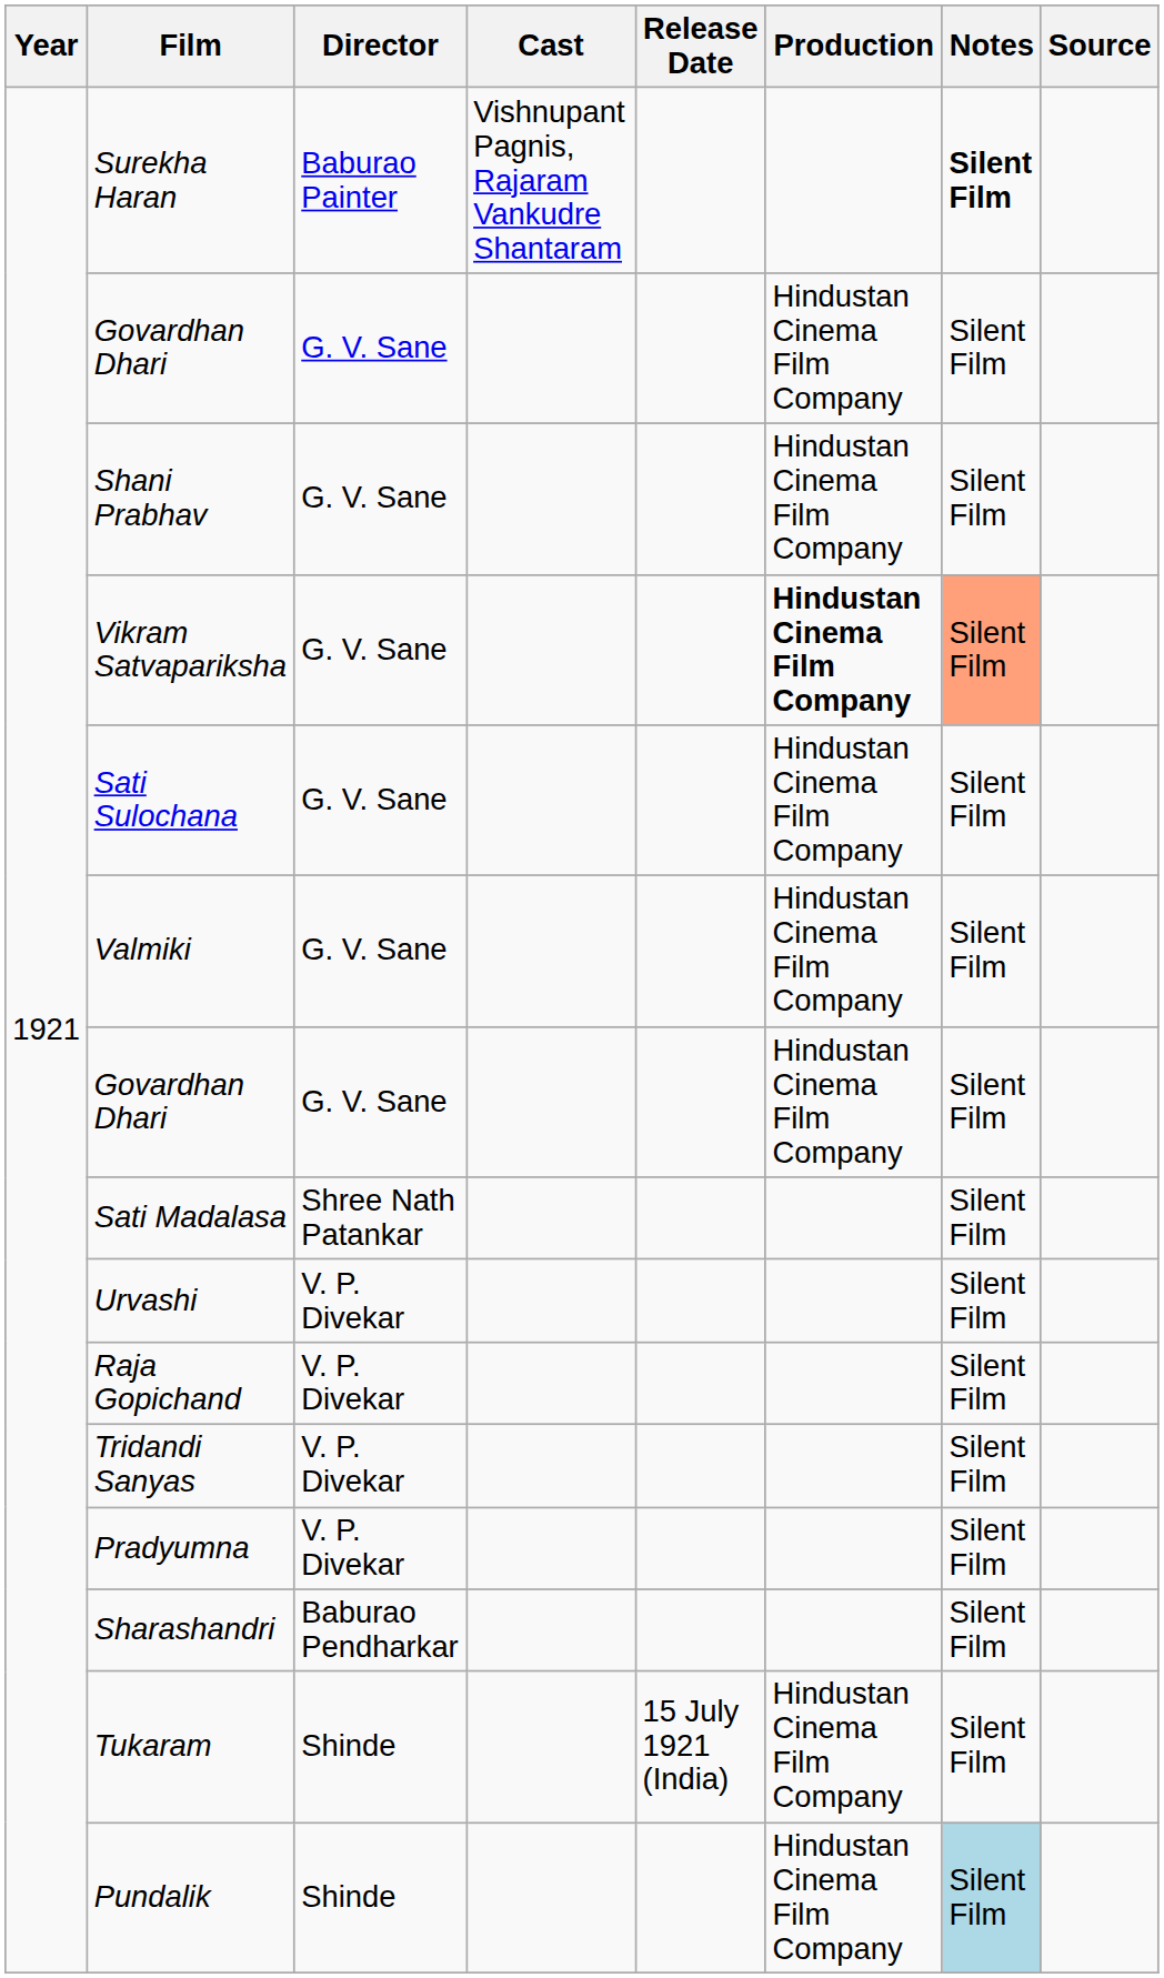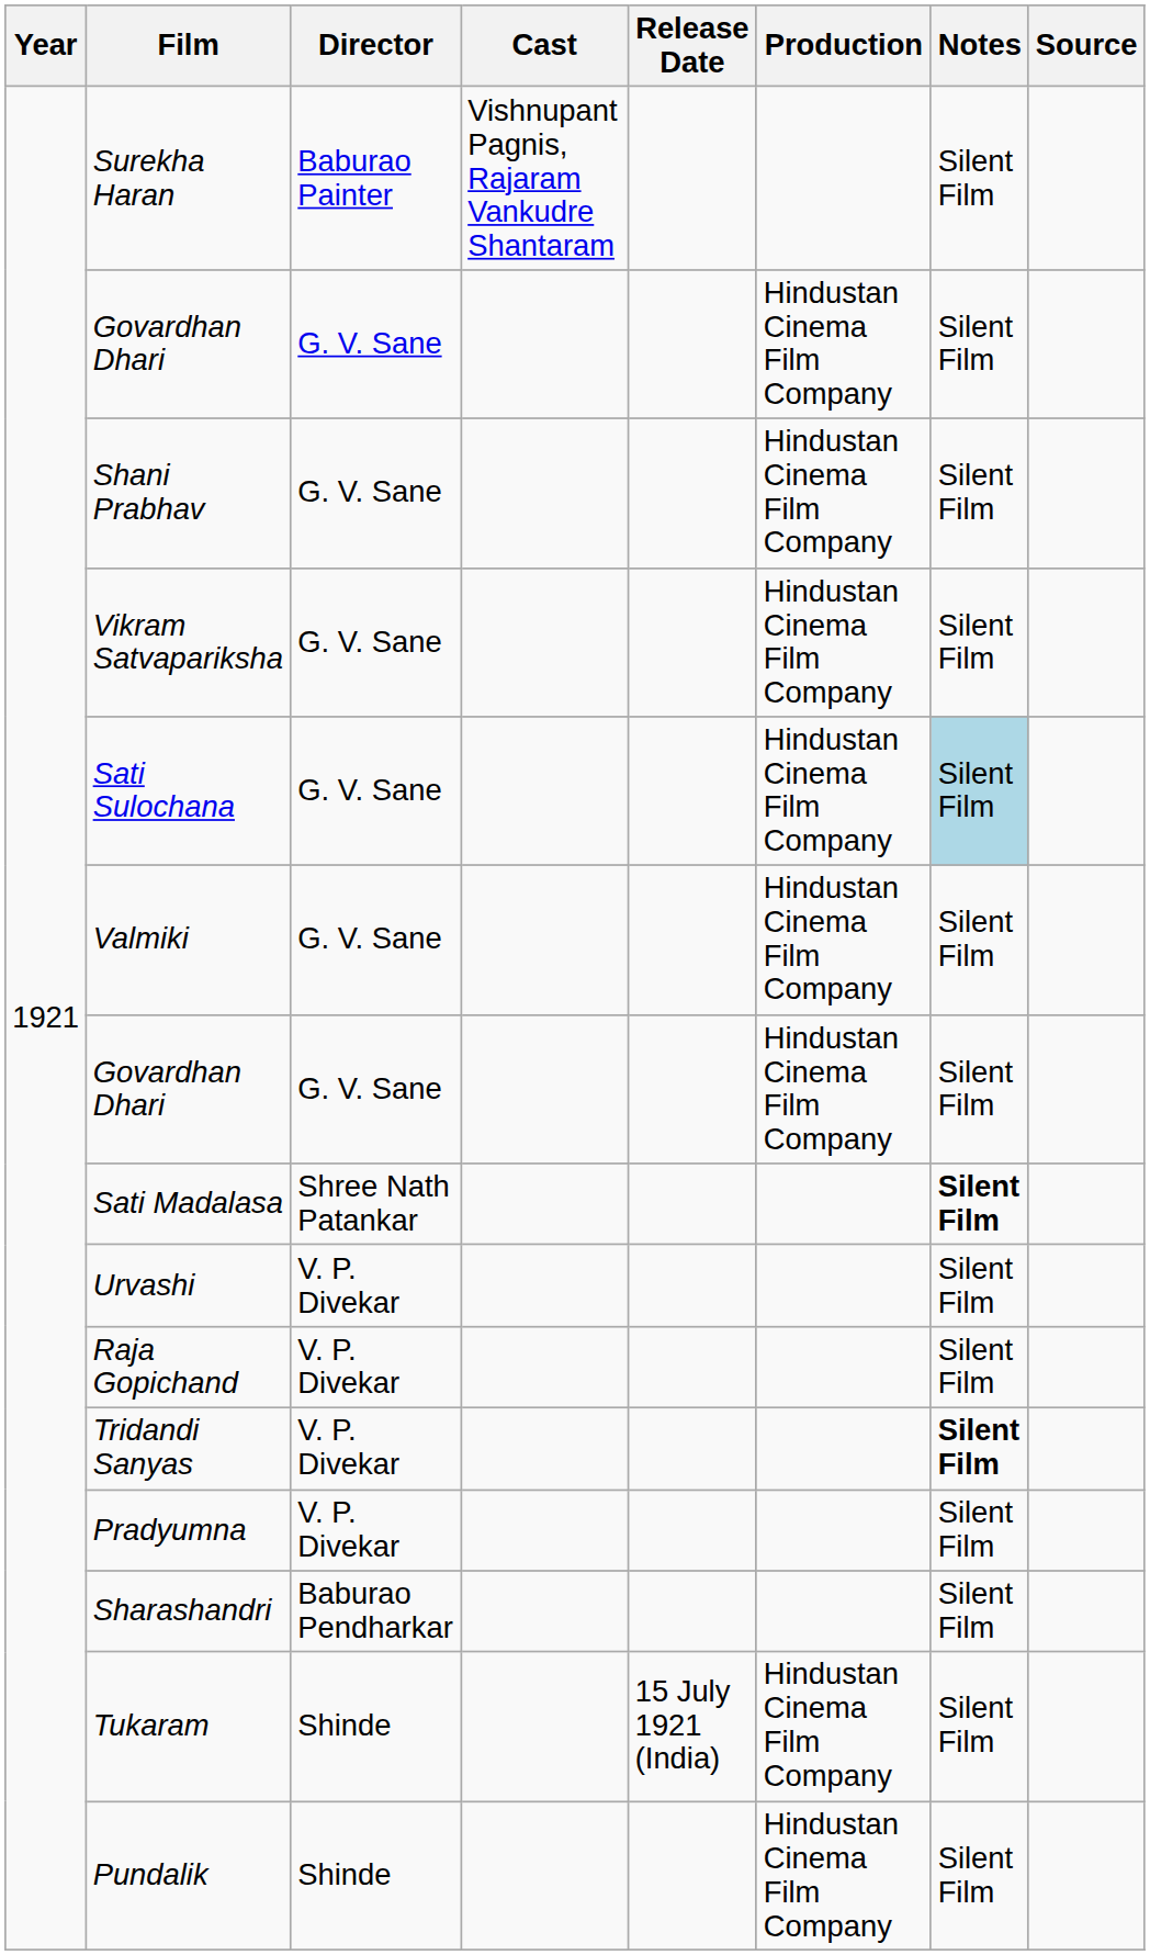Surekha Haran | Notes: bold -> normal
Vikram Satvapariksha | Production: bold -> normal
Vikram Satvapariksha | Notes: lightsalmon background -> no background
Sati Sulochana | Notes: no background -> lightblue background
Sati Madalasa | Notes: normal -> bold
Tridandi Sanyas | Notes: normal -> bold
Pundalik | Notes: lightblue background -> no background
